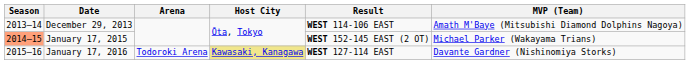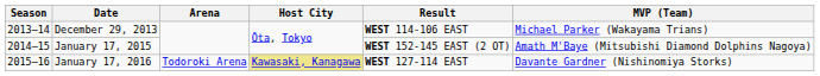December 29, 2013 | MVP (Team): Amath M'Baye (Mitsubishi Diamond Dolphins Nagoya) -> Michael Parker (Wakayama Trians)
January 17, 2015 | Season: lightsalmon background -> no background
January 17, 2015 | MVP (Team): Michael Parker (Wakayama Trians) -> Amath M'Baye (Mitsubishi Diamond Dolphins Nagoya)
